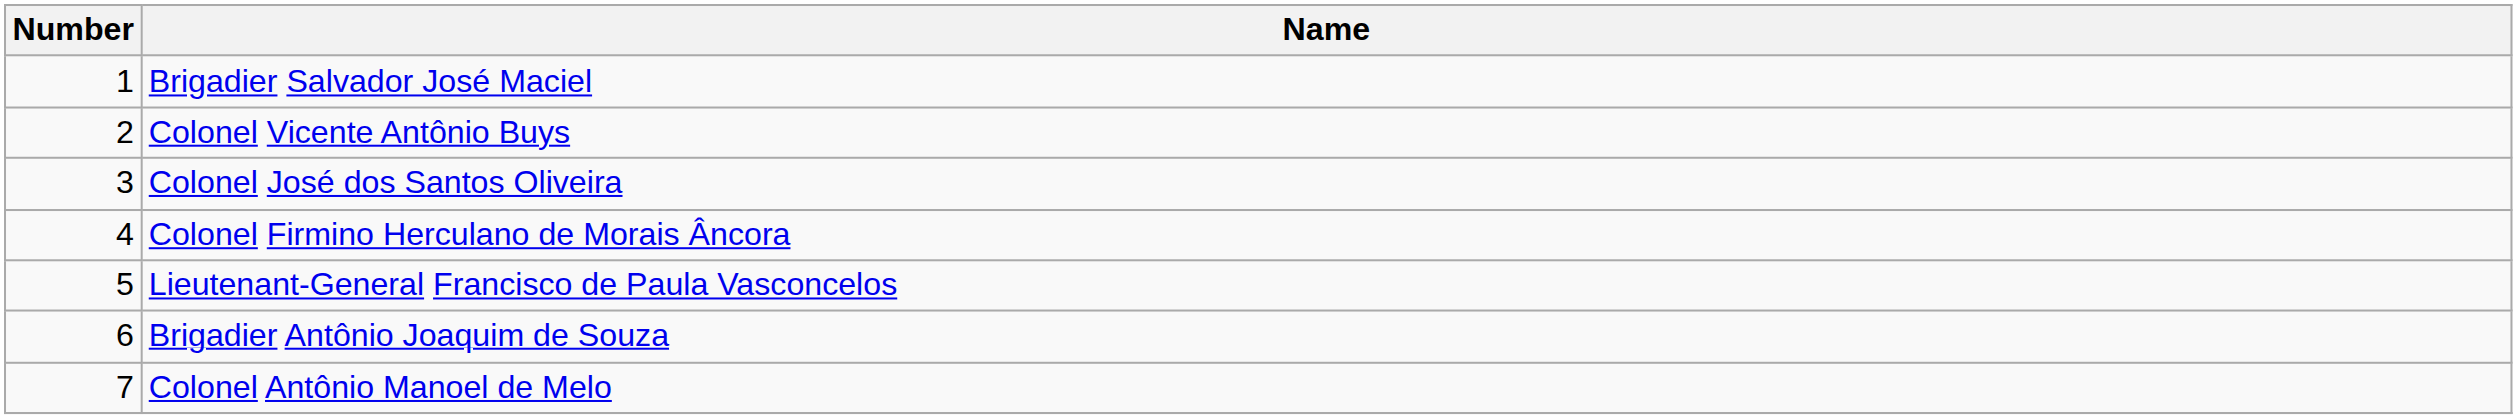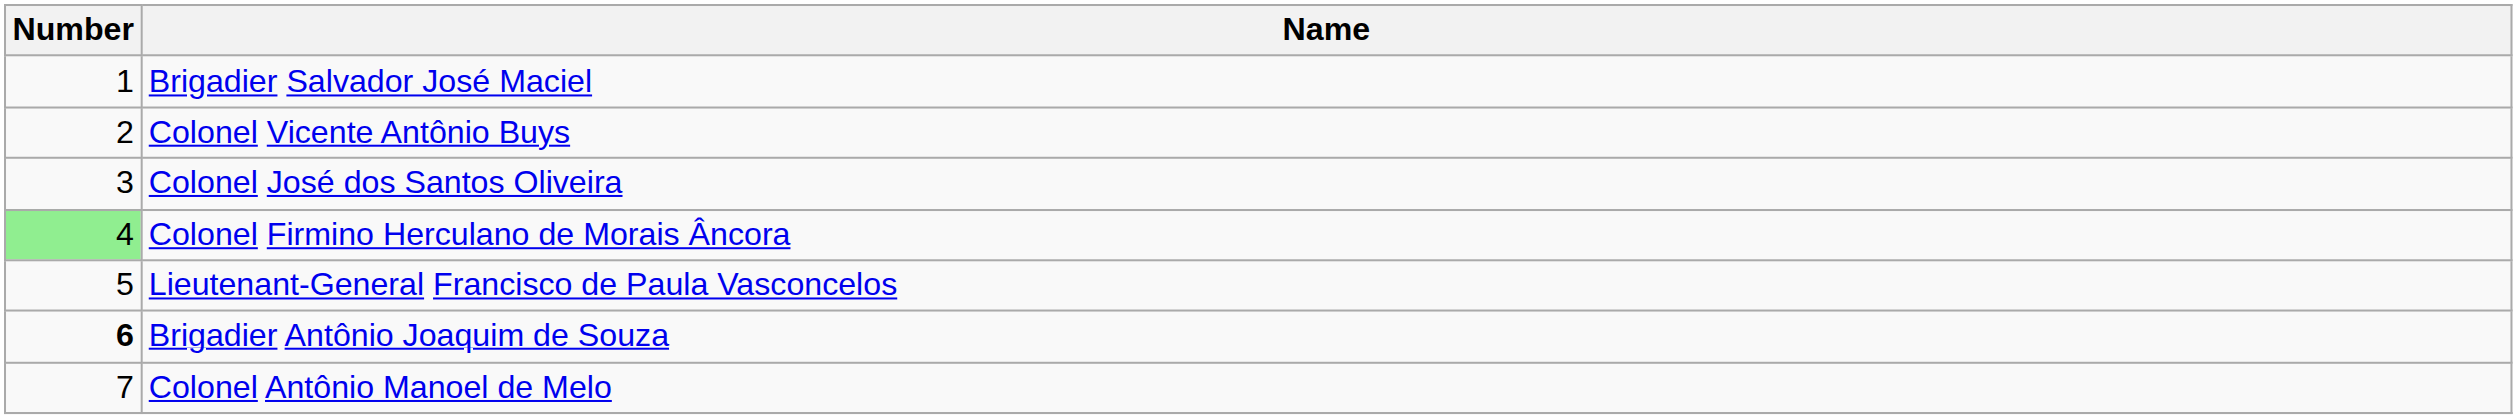Colonel Firmino Herculano de Morais Âncora | Number: no background -> lightgreen background
Brigadier Antônio Joaquim de Souza | Number: normal -> bold
